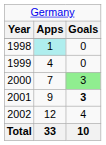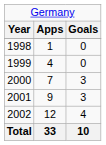1998 | column 2: paleturquoise background -> no background
2000 | column 3: lightgreen background -> no background
2001 | column 3: bold -> normal
